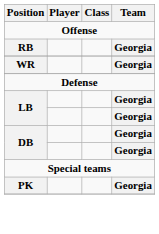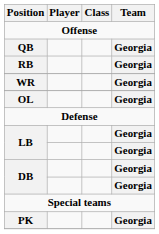+ row: QB | Georgia
+ row: OL | Georgia
